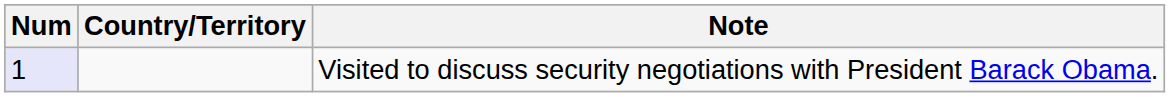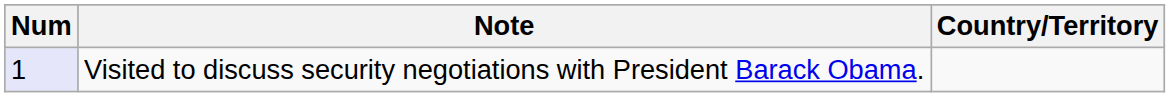columns swapped: Country/Territory <-> Note
